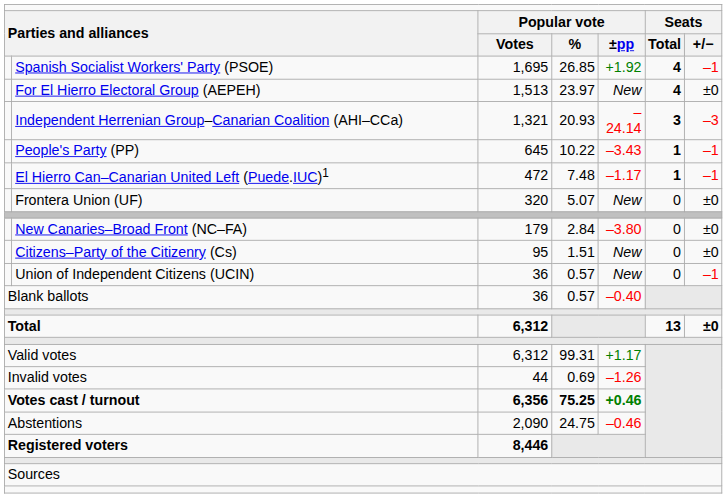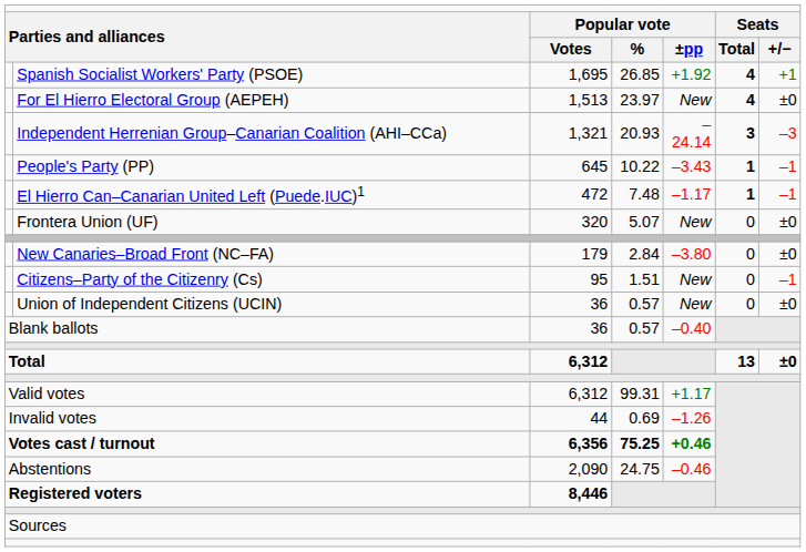Spanish Socialist Workers' Party (PSOE) | column 7: –1 -> +1
Citizens–Party of the Citizenry (Cs) | column 7: ±0 -> –1
Union of Independent Citizens (UCIN) | column 7: –1 -> ±0
